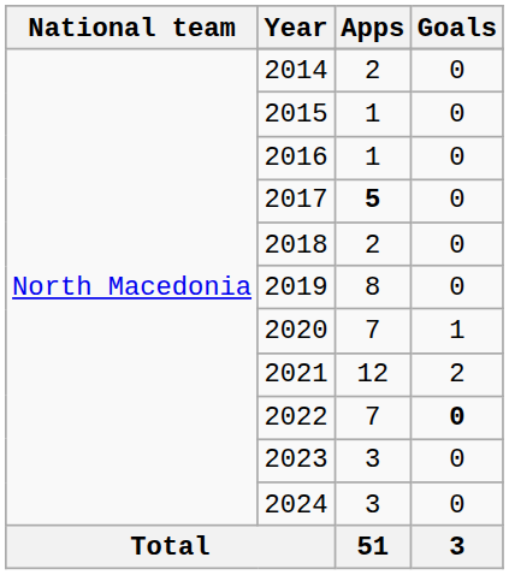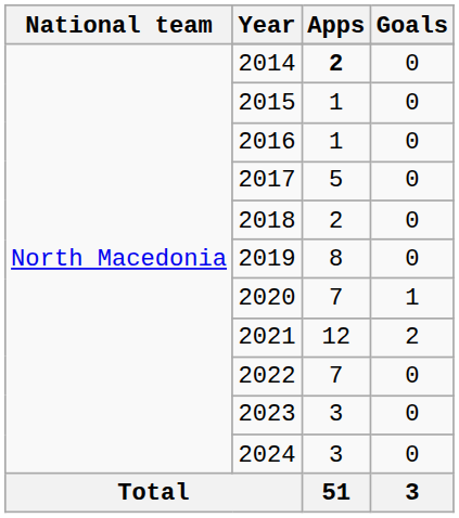2014 | Apps: normal -> bold
2017 | Apps: bold -> normal
2022 | Goals: bold -> normal
